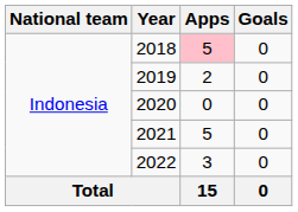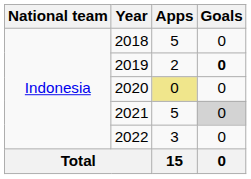2018 | Apps: pink background -> no background
2019 | Goals: normal -> bold
2020 | Apps: no background -> khaki background
2021 | Goals: no background -> lightgrey background
